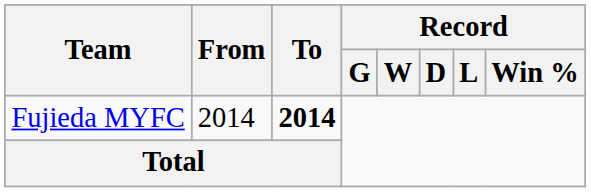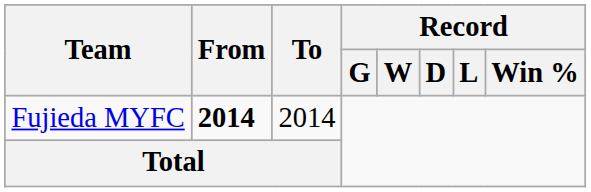Fujieda MYFC | From: normal -> bold
Fujieda MYFC | To: bold -> normal
